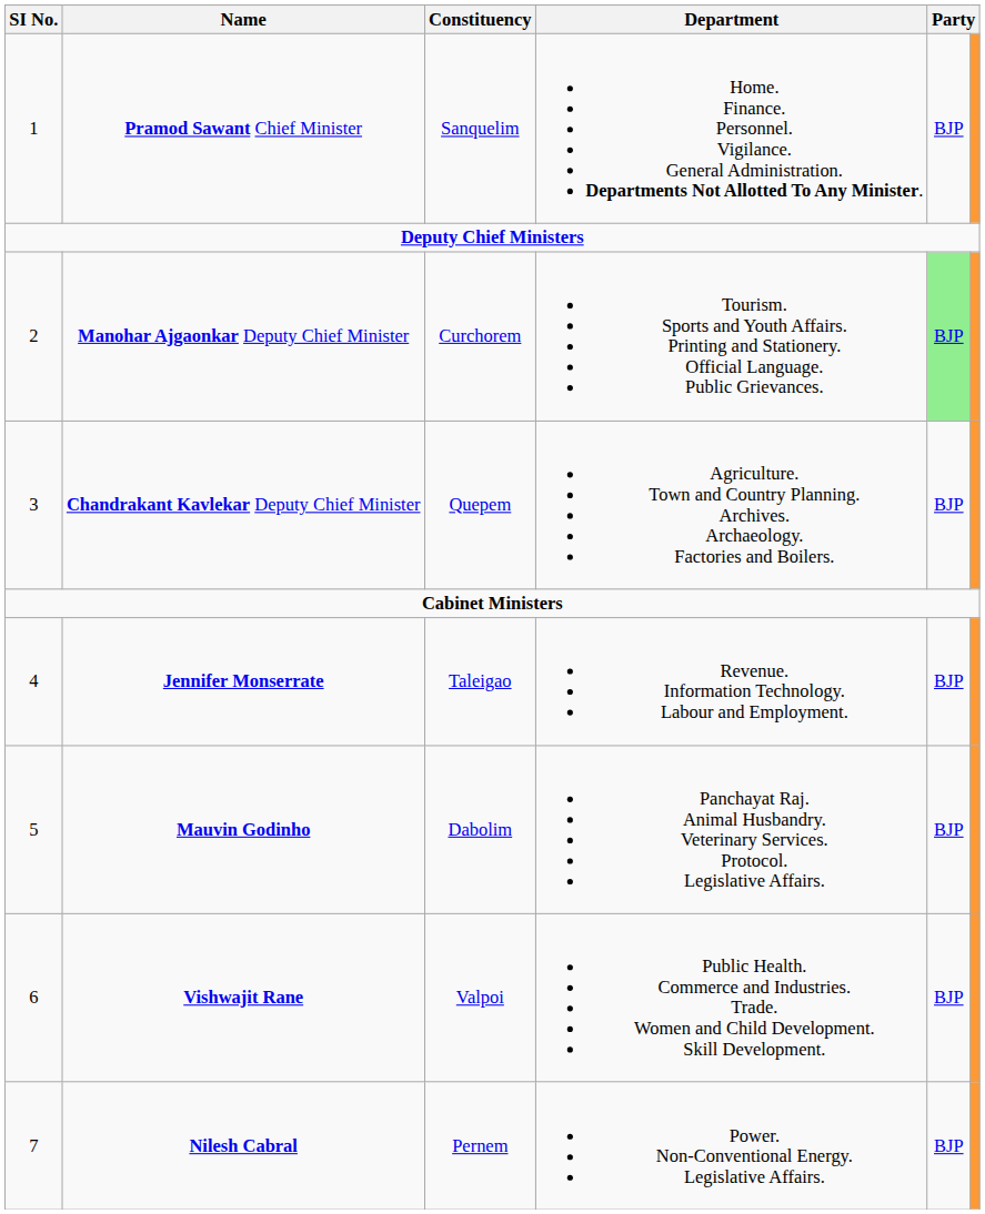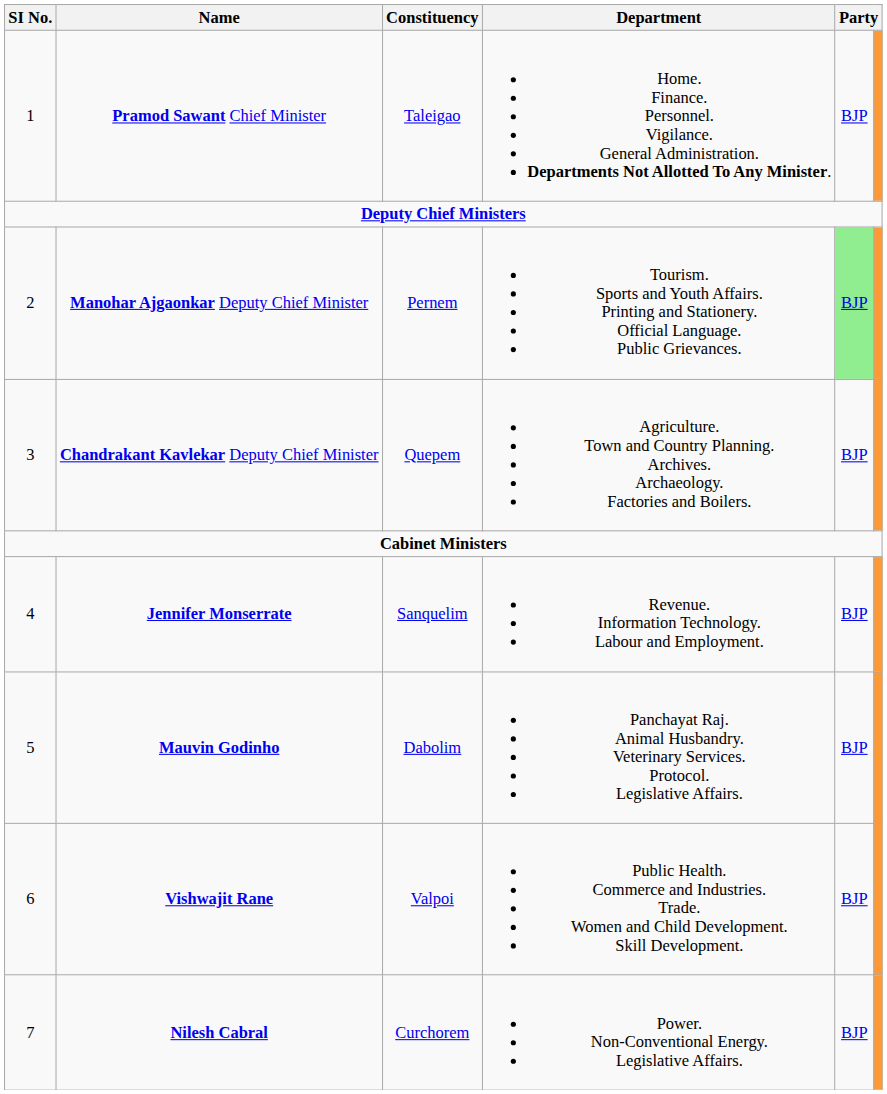Pramod Sawant Chief Minister | Constituency: Sanquelim -> Taleigao
Manohar Ajgaonkar Deputy Chief Minister | Constituency: Curchorem -> Pernem
Jennifer Monserrate | Constituency: Taleigao -> Sanquelim
Nilesh Cabral | Constituency: Pernem -> Curchorem
